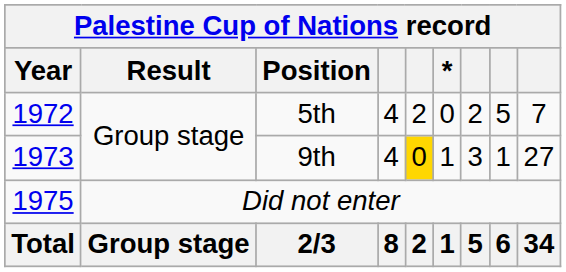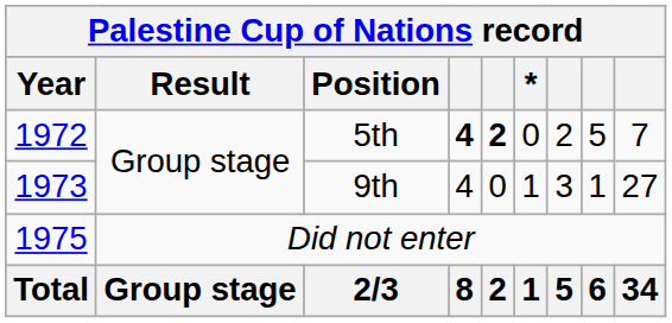5th | column 4: normal -> bold
5th | column 5: normal -> bold
9th | column 5: gold background -> no background
